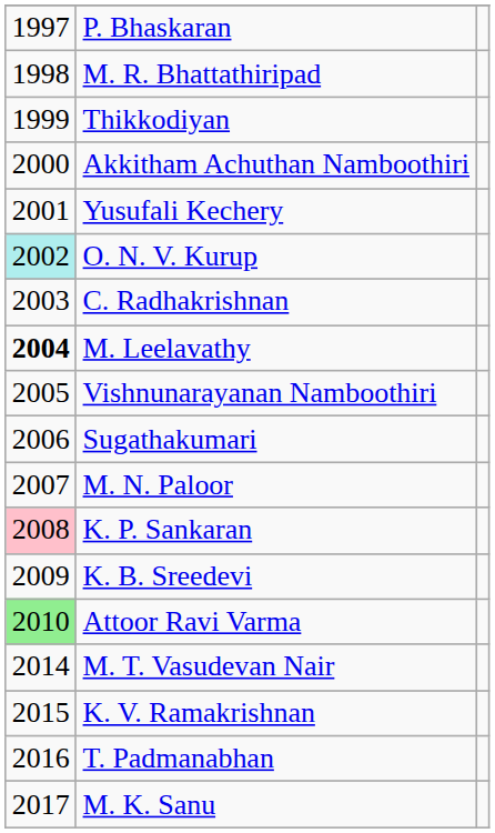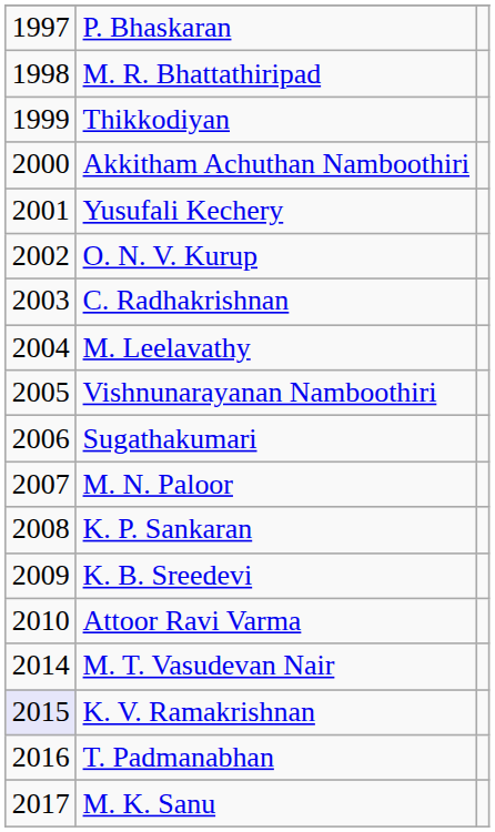O. N. V. Kurup | column 1: paleturquoise background -> no background
M. Leelavathy | column 1: bold -> normal
K. P. Sankaran | column 1: pink background -> no background
Attoor Ravi Varma | column 1: lightgreen background -> no background
K. V. Ramakrishnan | column 1: no background -> lavender background
